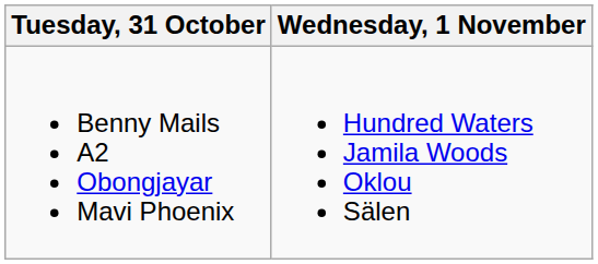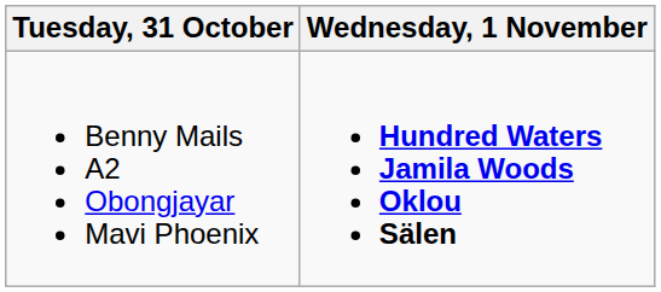Benny Mails A2 Obongjayar Mavi Phoenix | Wednesday, 1 November: normal -> bold
